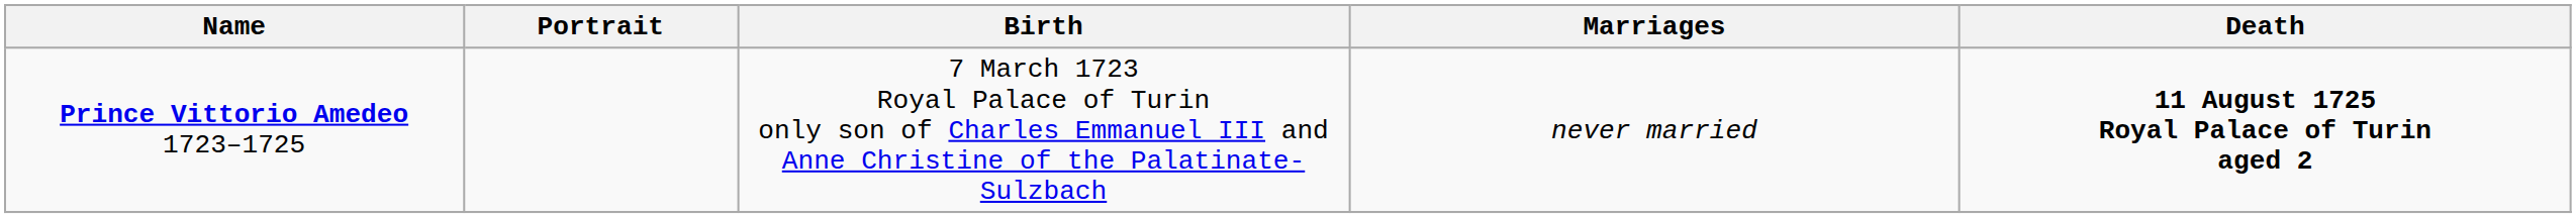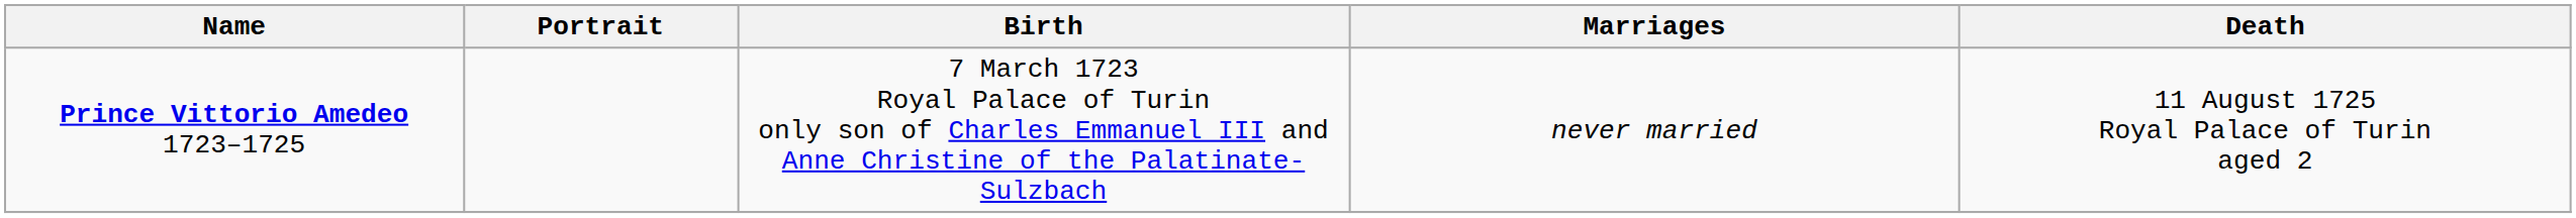Prince Vittorio Amedeo 1723–1725 | Death: bold -> normal
